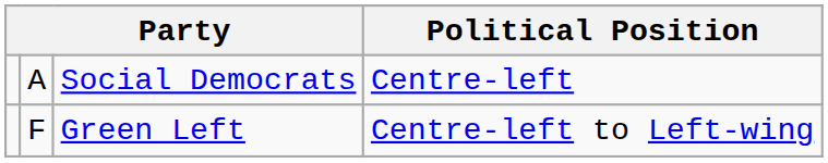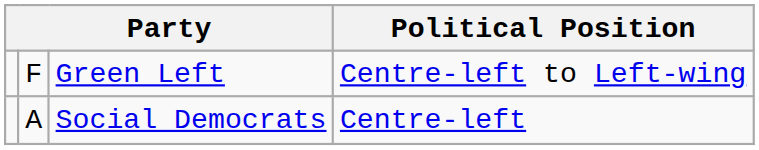rows swapped: Social Democrats <-> Green Left
